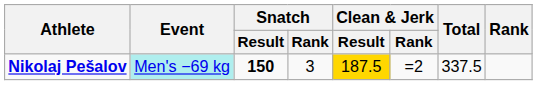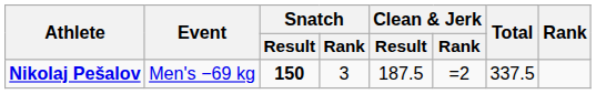Nikolaj Pešalov | Event: paleturquoise background -> no background
Nikolaj Pešalov | Clean & Jerk / Result: gold background -> no background
